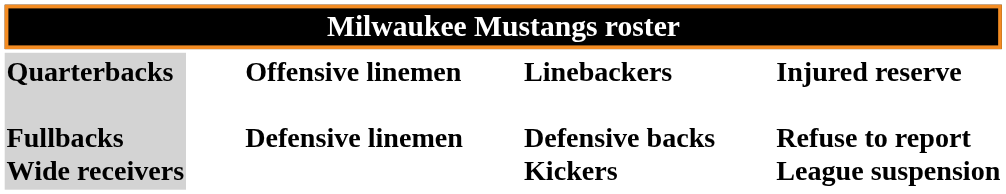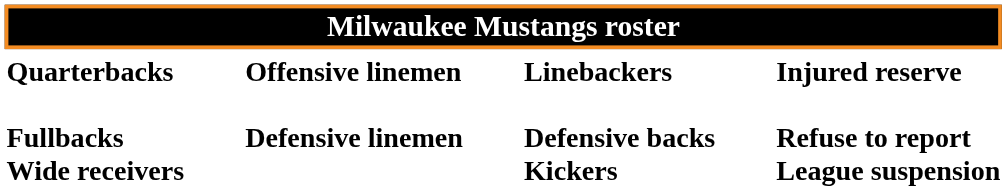Quarterbacks Fullbacks Wide receivers | column 1: lightgrey background -> no background
